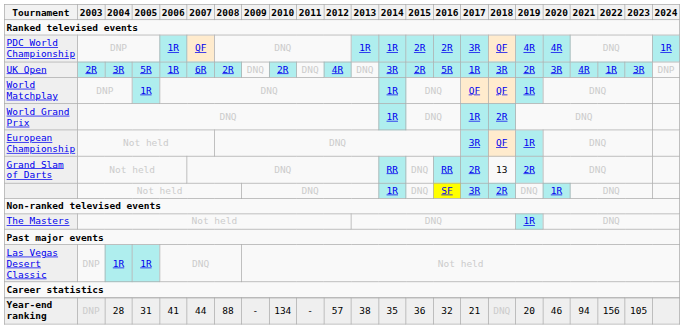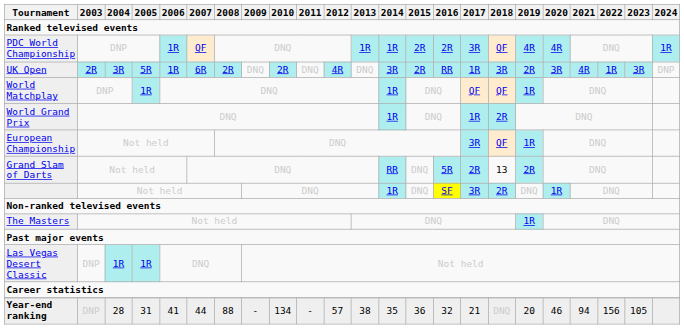UK Open | 2016: 5R -> RR
Grand Slam of Darts | 2016: RR -> 5R
